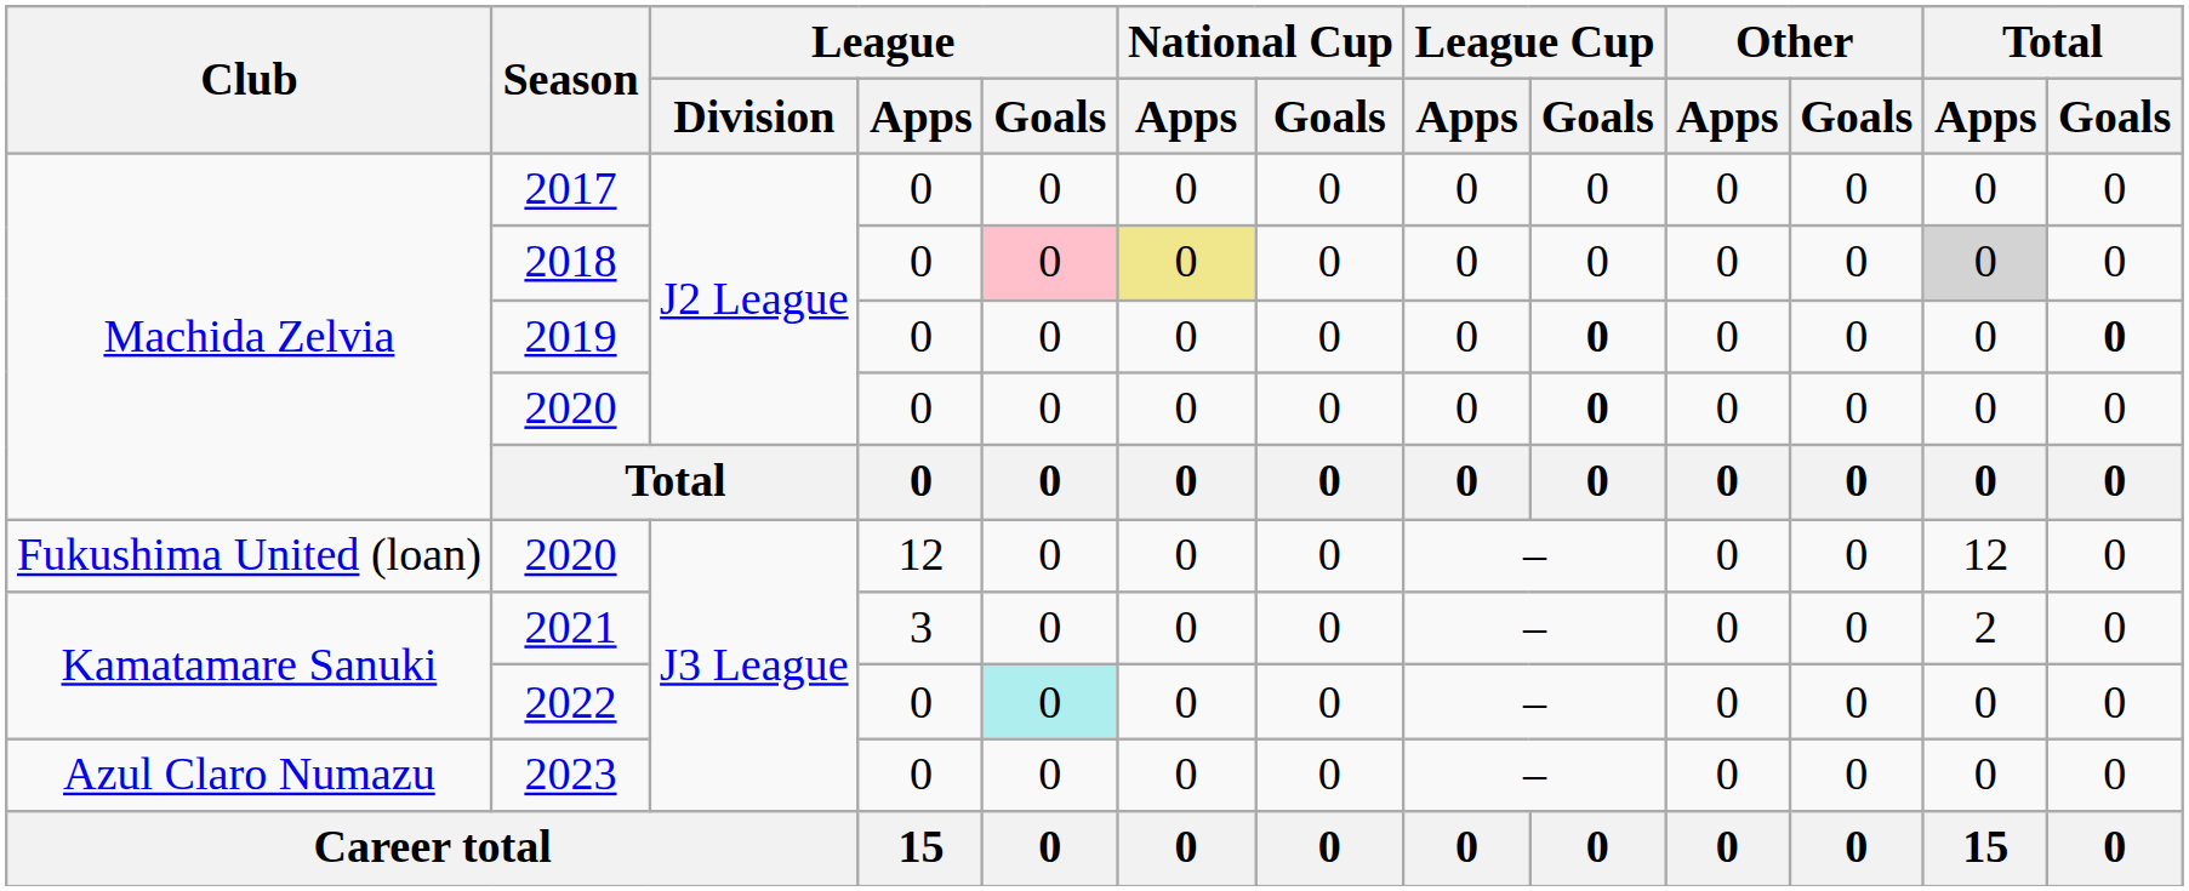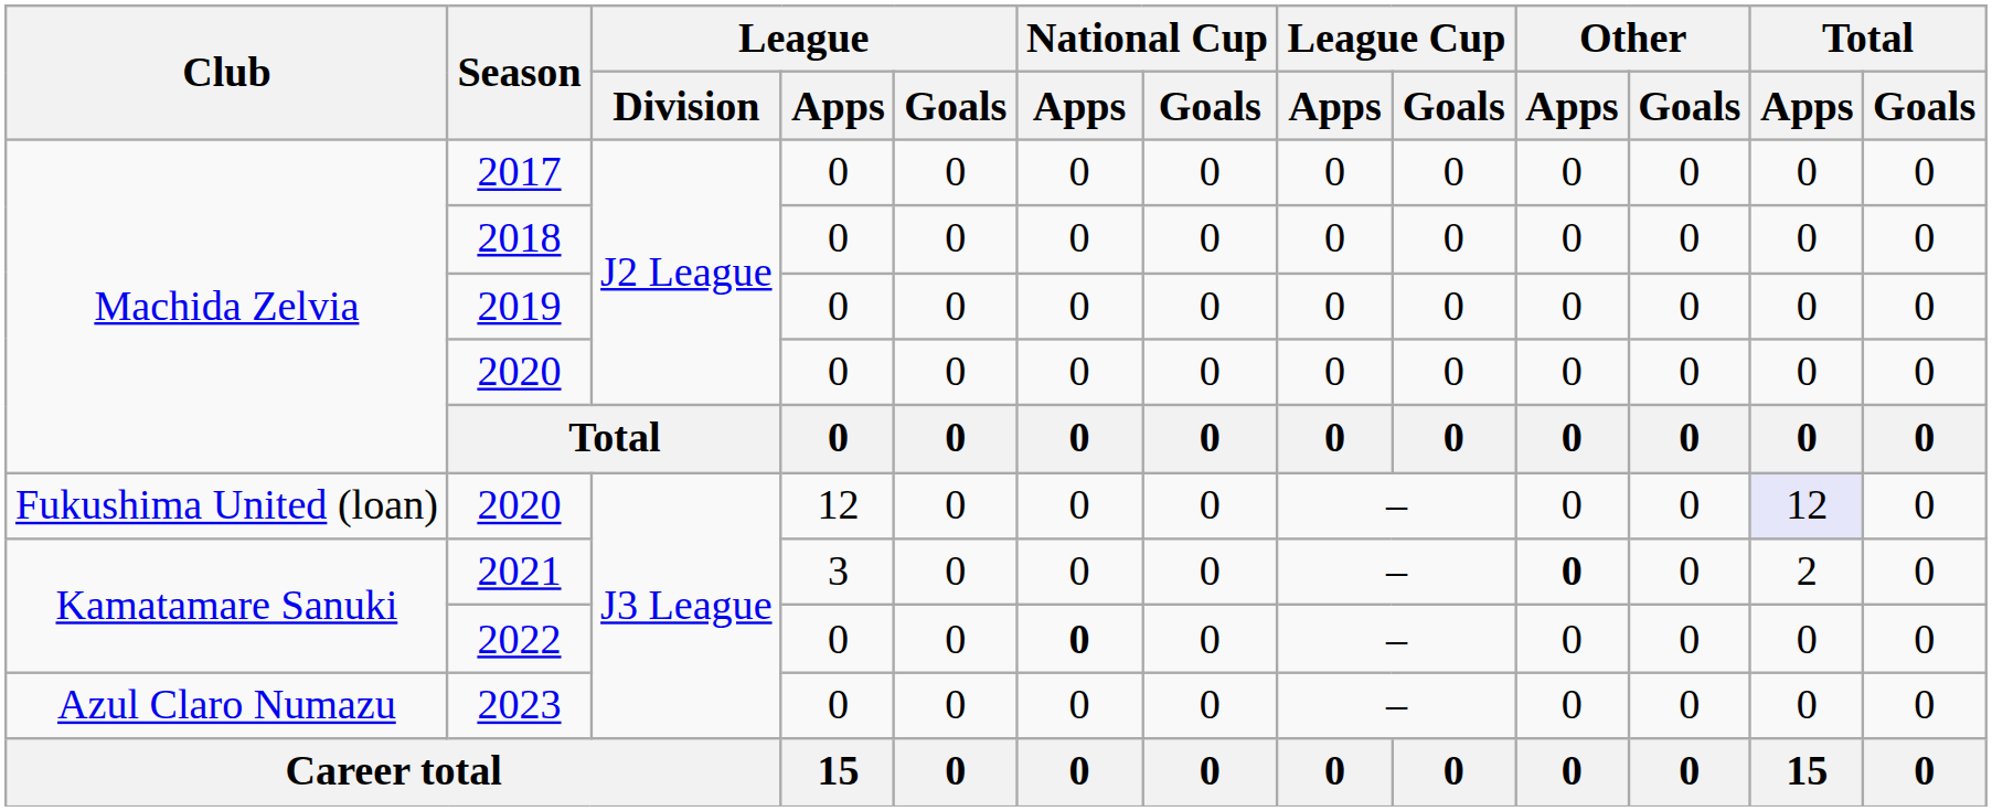2018 | League / Goals: pink background -> no background
2018 | National Cup / Apps: khaki background -> no background
2018 | Total / Apps: lightgrey background -> no background
2019 | League Cup / Goals: bold -> normal
2019 | Total / Goals: bold -> normal
Machida Zelvia / 2020 | League Cup / Goals: bold -> normal
Fukushima United (loan) / 2020 | Total / Apps: no background -> lavender background
2021 | Other / Apps: normal -> bold
2022 | League / Goals: paleturquoise background -> no background
2022 | National Cup / Apps: normal -> bold
